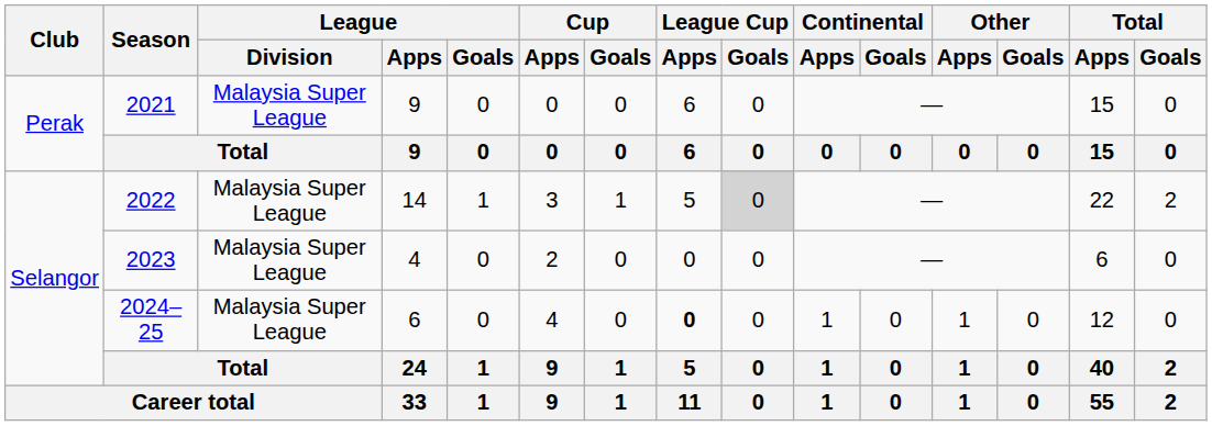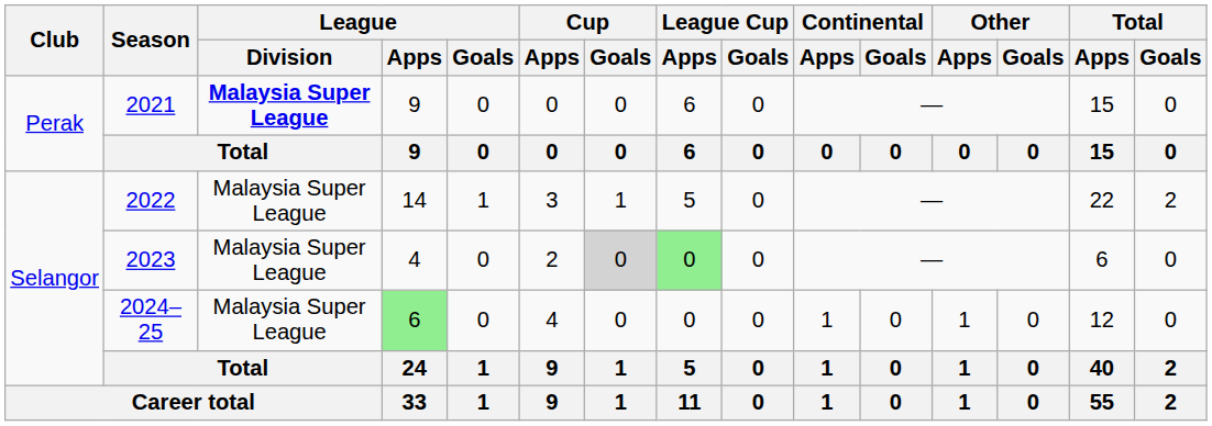2021 | League / Division: normal -> bold
2022 | League Cup / Goals: lightgrey background -> no background
2023 | Cup / Goals: no background -> lightgrey background
2023 | League Cup / Apps: no background -> lightgreen background
2024–25 | League / Apps: no background -> lightgreen background
2024–25 | League Cup / Apps: bold -> normal
